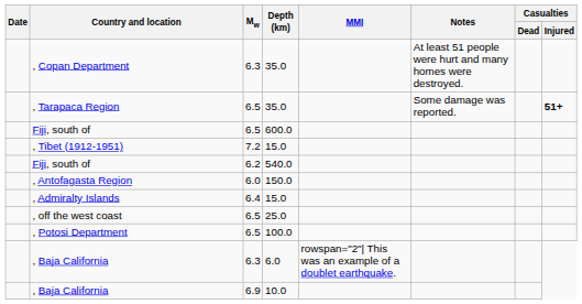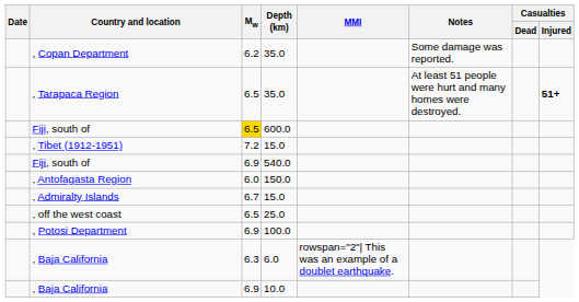, Copan Department | Mw: 6.3 -> 6.2
, Copan Department | Notes: At least 51 people were hurt and many homes were destroyed. -> Some damage was reported.
, Tarapaca Region | Notes: Some damage was reported. -> At least 51 people were hurt and many homes were destroyed.
Fiji, south of / 600.0 | Mw: no background -> gold background
Fiji, south of / 540.0 | Mw: 6.2 -> 6.9
, Admiralty Islands | Mw: 6.4 -> 6.7
, Potosi Department | Mw: 6.5 -> 6.9
